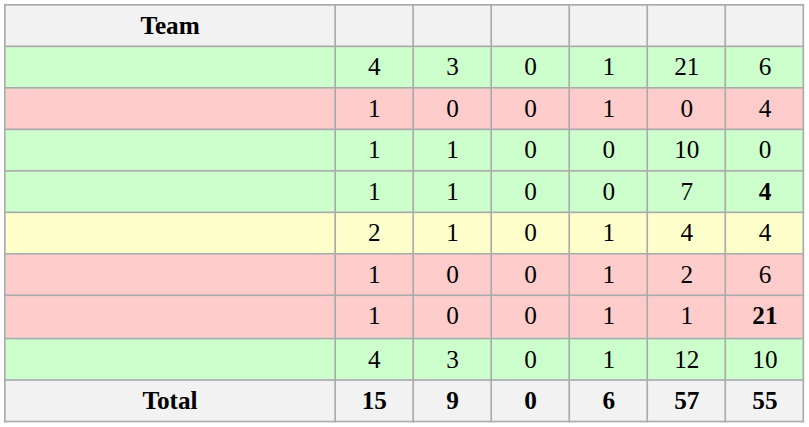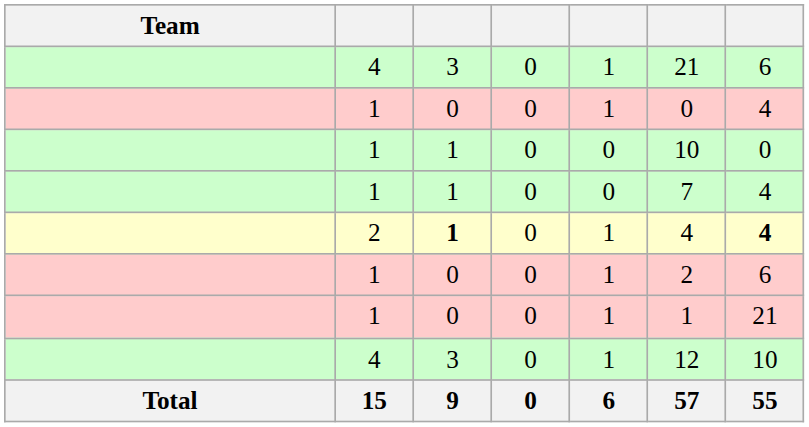row 5 | column 7: bold -> normal
row 6 | column 3: normal -> bold
row 6 | column 7: normal -> bold
row 8 | column 7: bold -> normal
